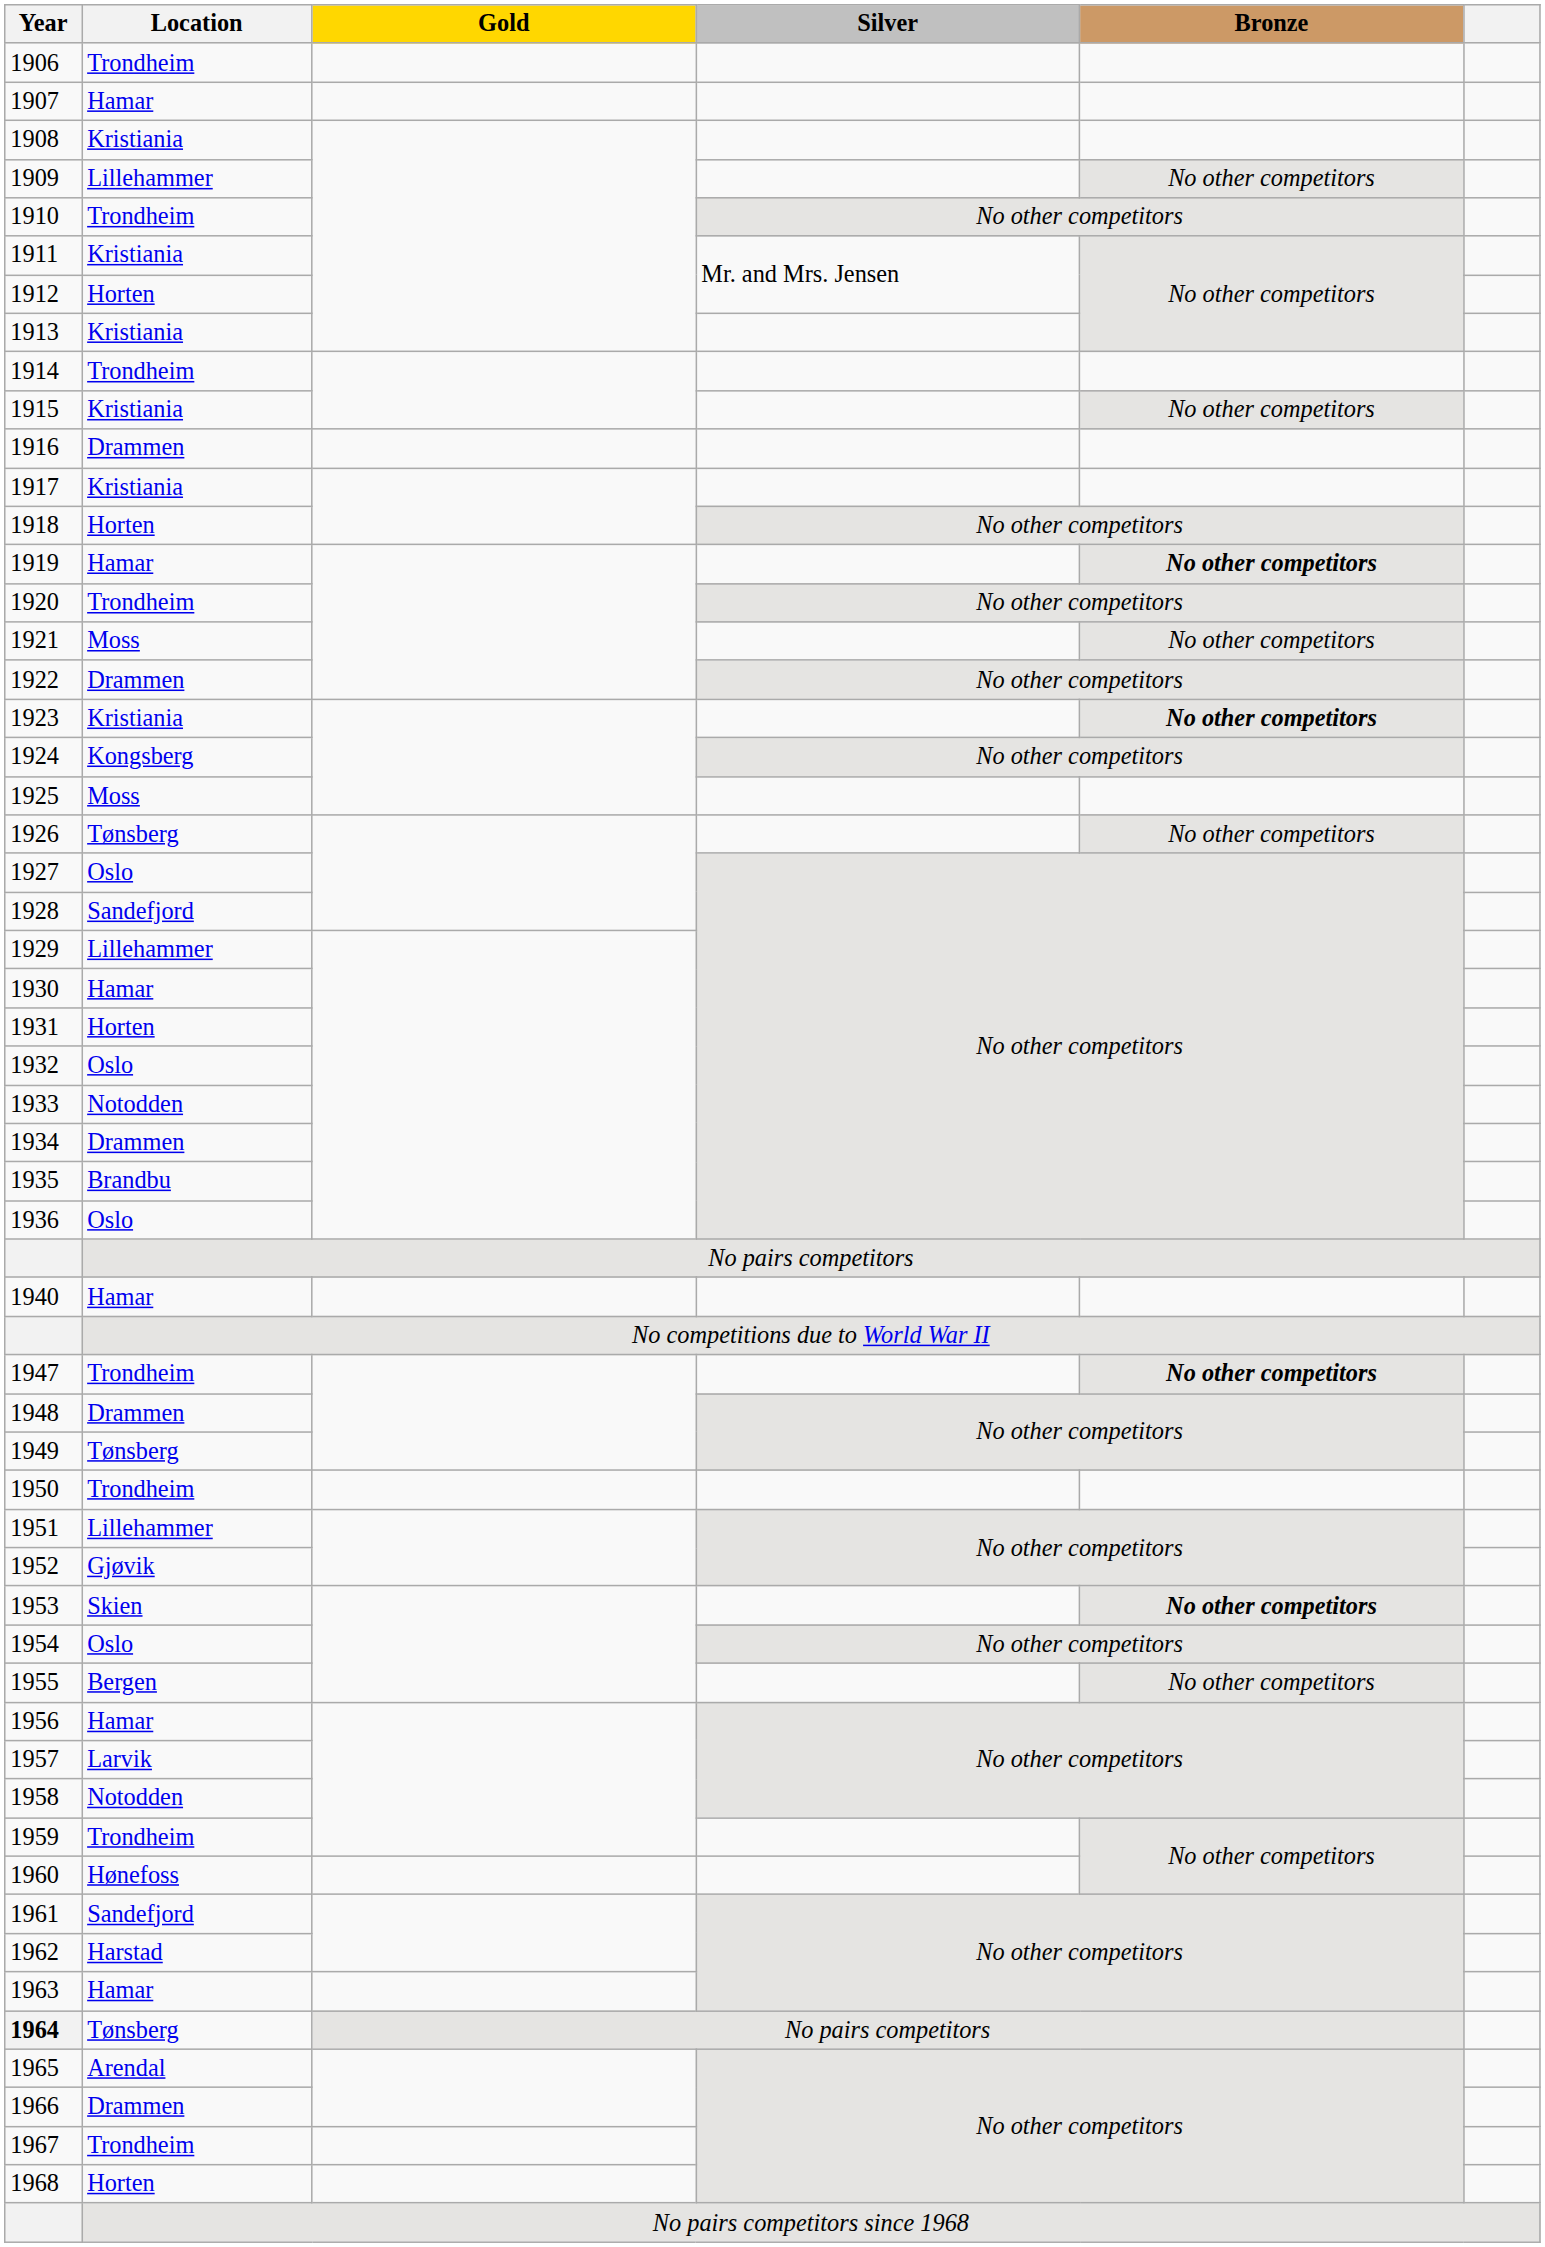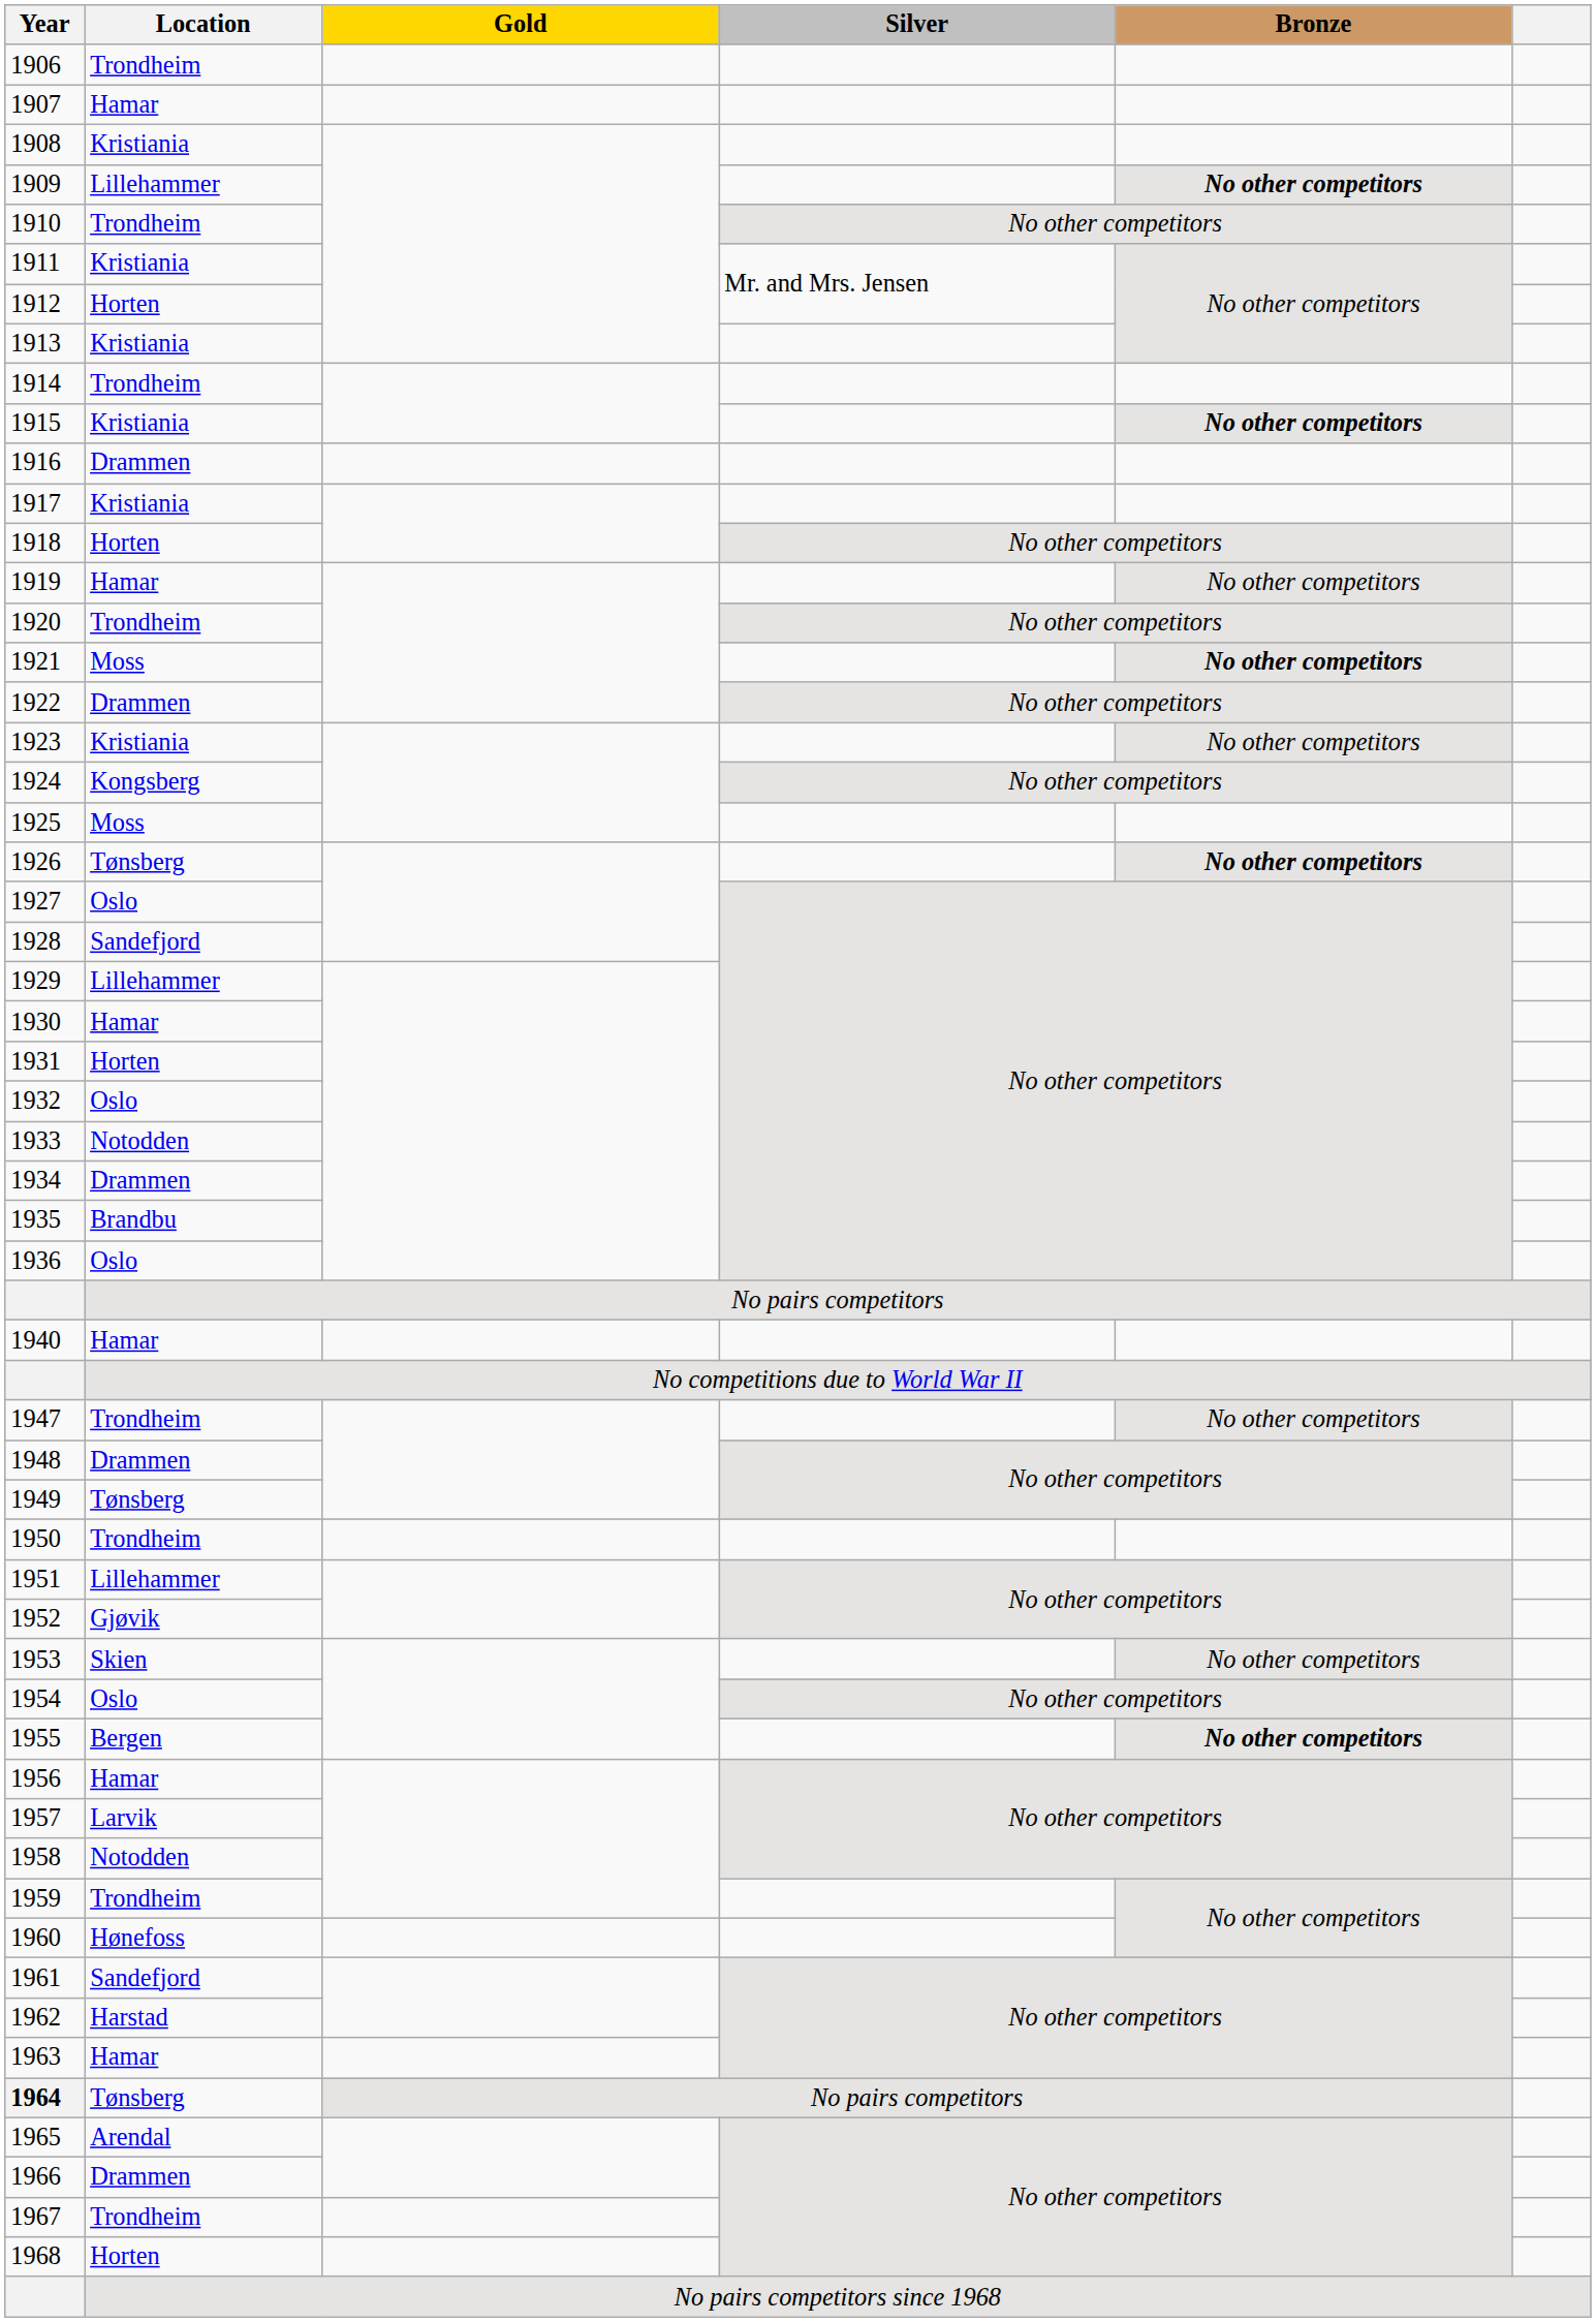1909 | Bronze: normal -> bold
1915 | Bronze: normal -> bold
1919 | Bronze: bold -> normal
1921 | Bronze: normal -> bold
1923 | Bronze: bold -> normal
1926 | Bronze: normal -> bold
1947 | Bronze: bold -> normal
1953 | Bronze: bold -> normal
1955 | Bronze: normal -> bold
